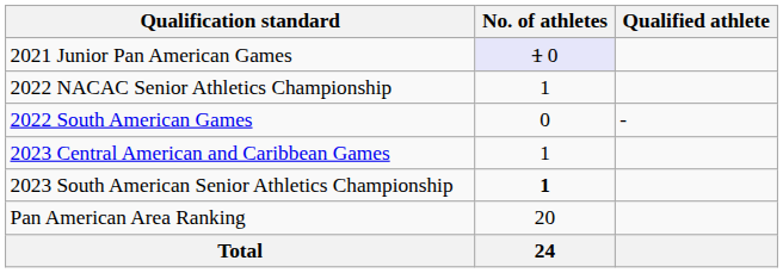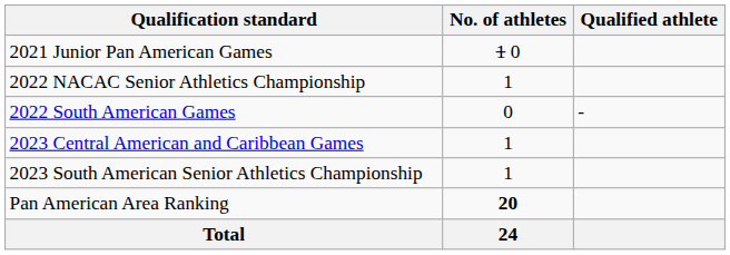2021 Junior Pan American Games | No. of athletes: lavender background -> no background
2023 South American Senior Athletics Championship | No. of athletes: bold -> normal
Pan American Area Ranking | No. of athletes: normal -> bold
